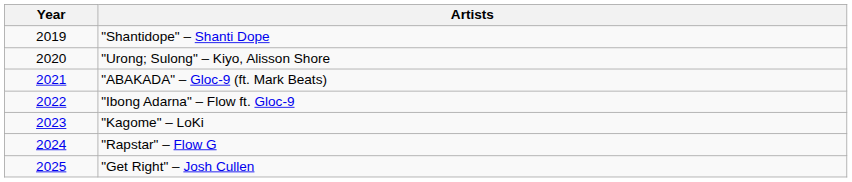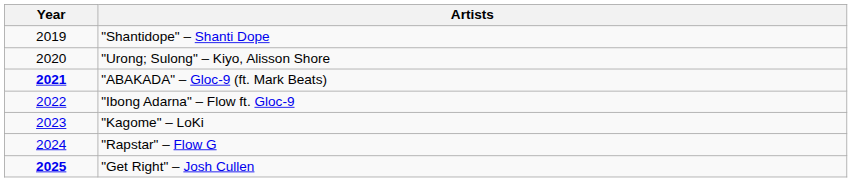"ABAKADA" – Gloc-9 (ft. Mark Beats) | Year: normal -> bold
"Get Right" – Josh Cullen | Year: normal -> bold
